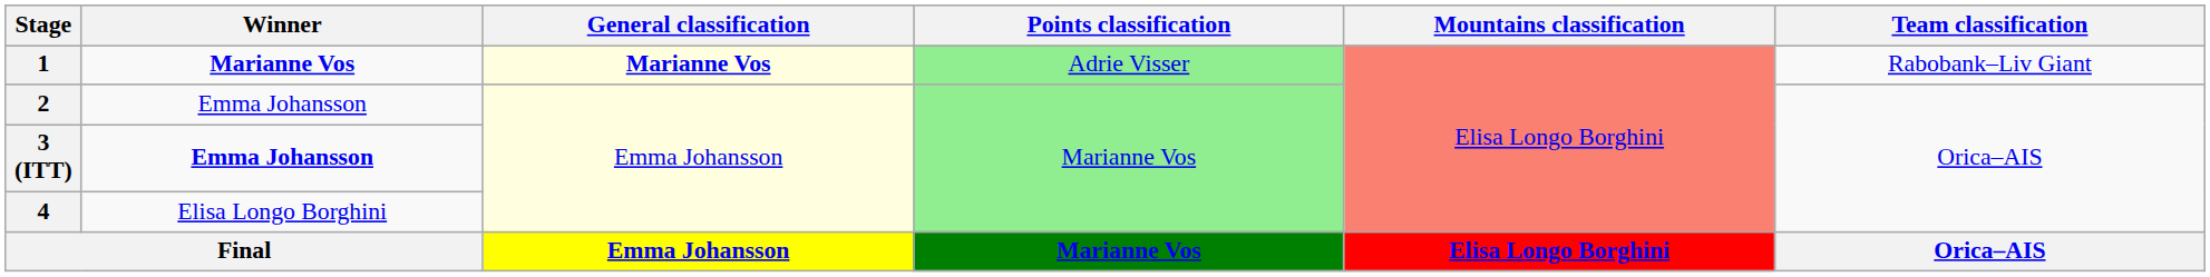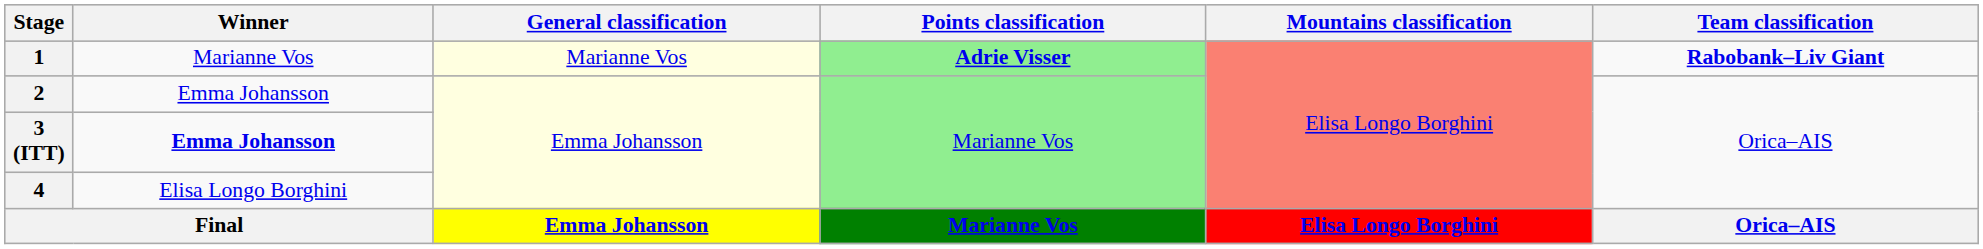1 | Winner: bold -> normal
1 | General classification: bold -> normal
1 | Points classification: normal -> bold
1 | Team classification: normal -> bold
